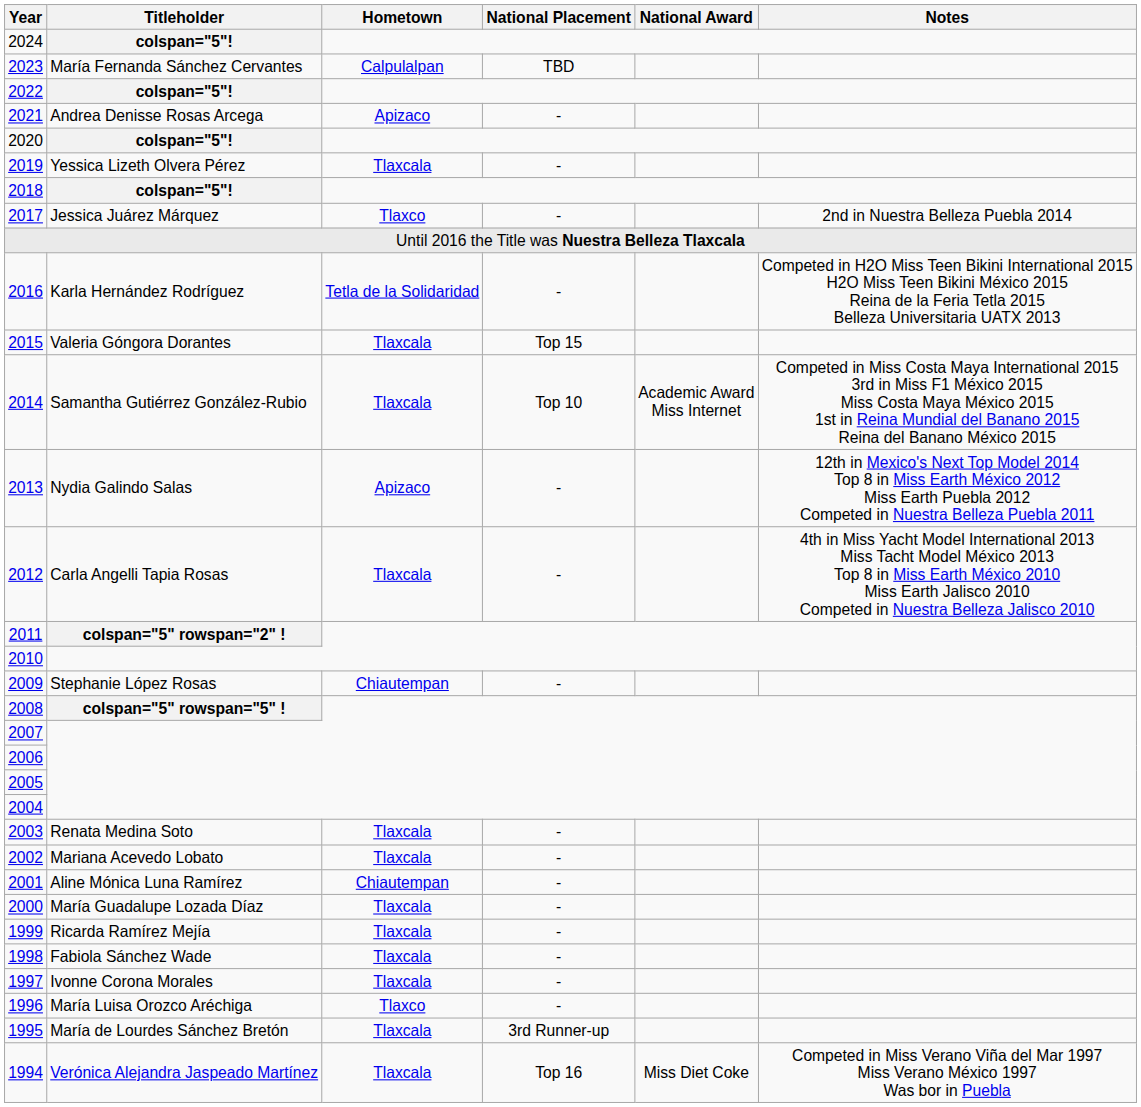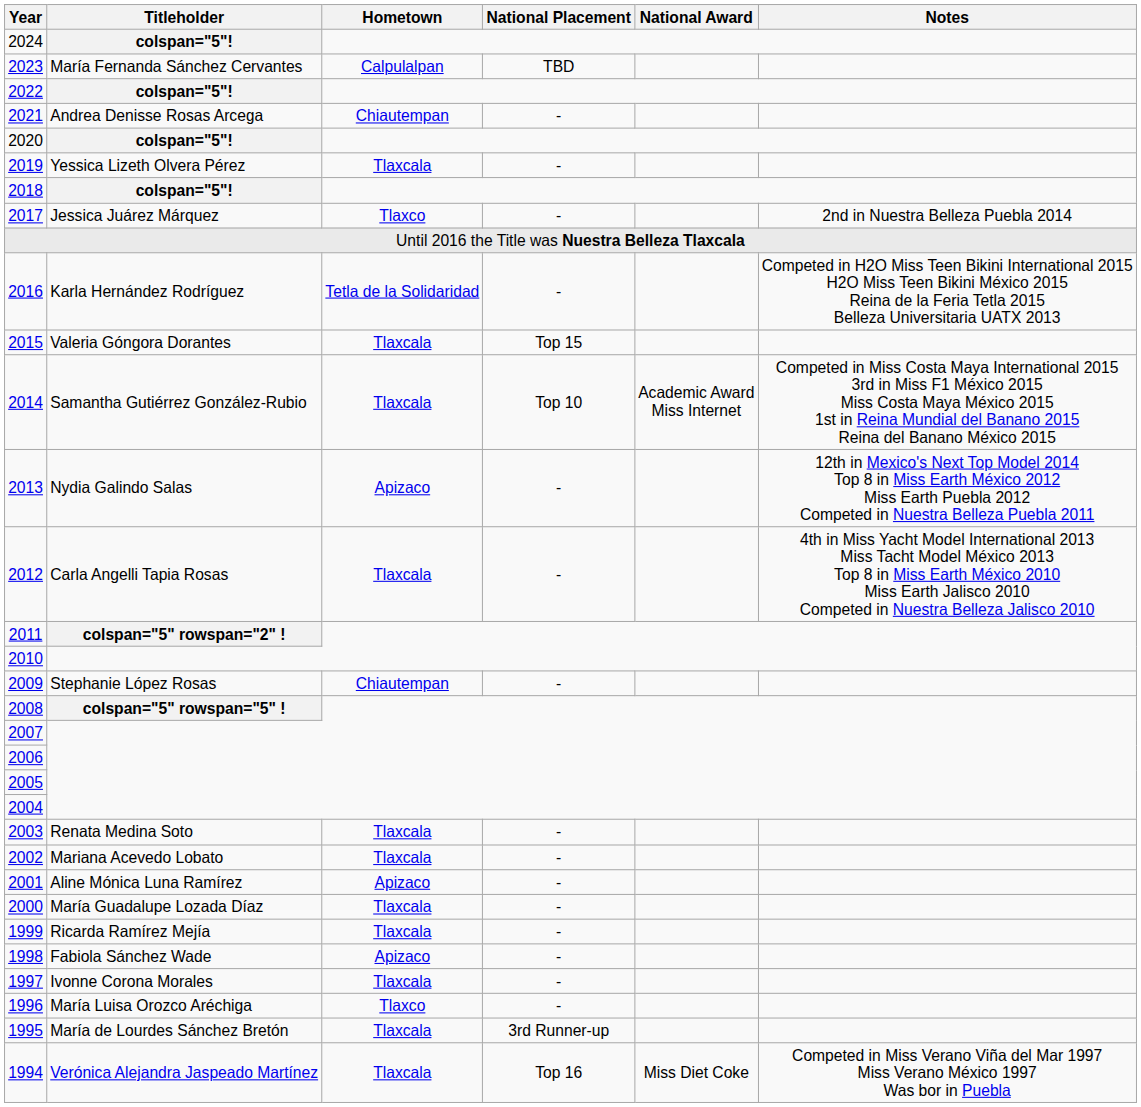2021 | Hometown: Apizaco -> Chiautempan
2001 | Hometown: Chiautempan -> Apizaco
1998 | Hometown: Tlaxcala -> Apizaco
